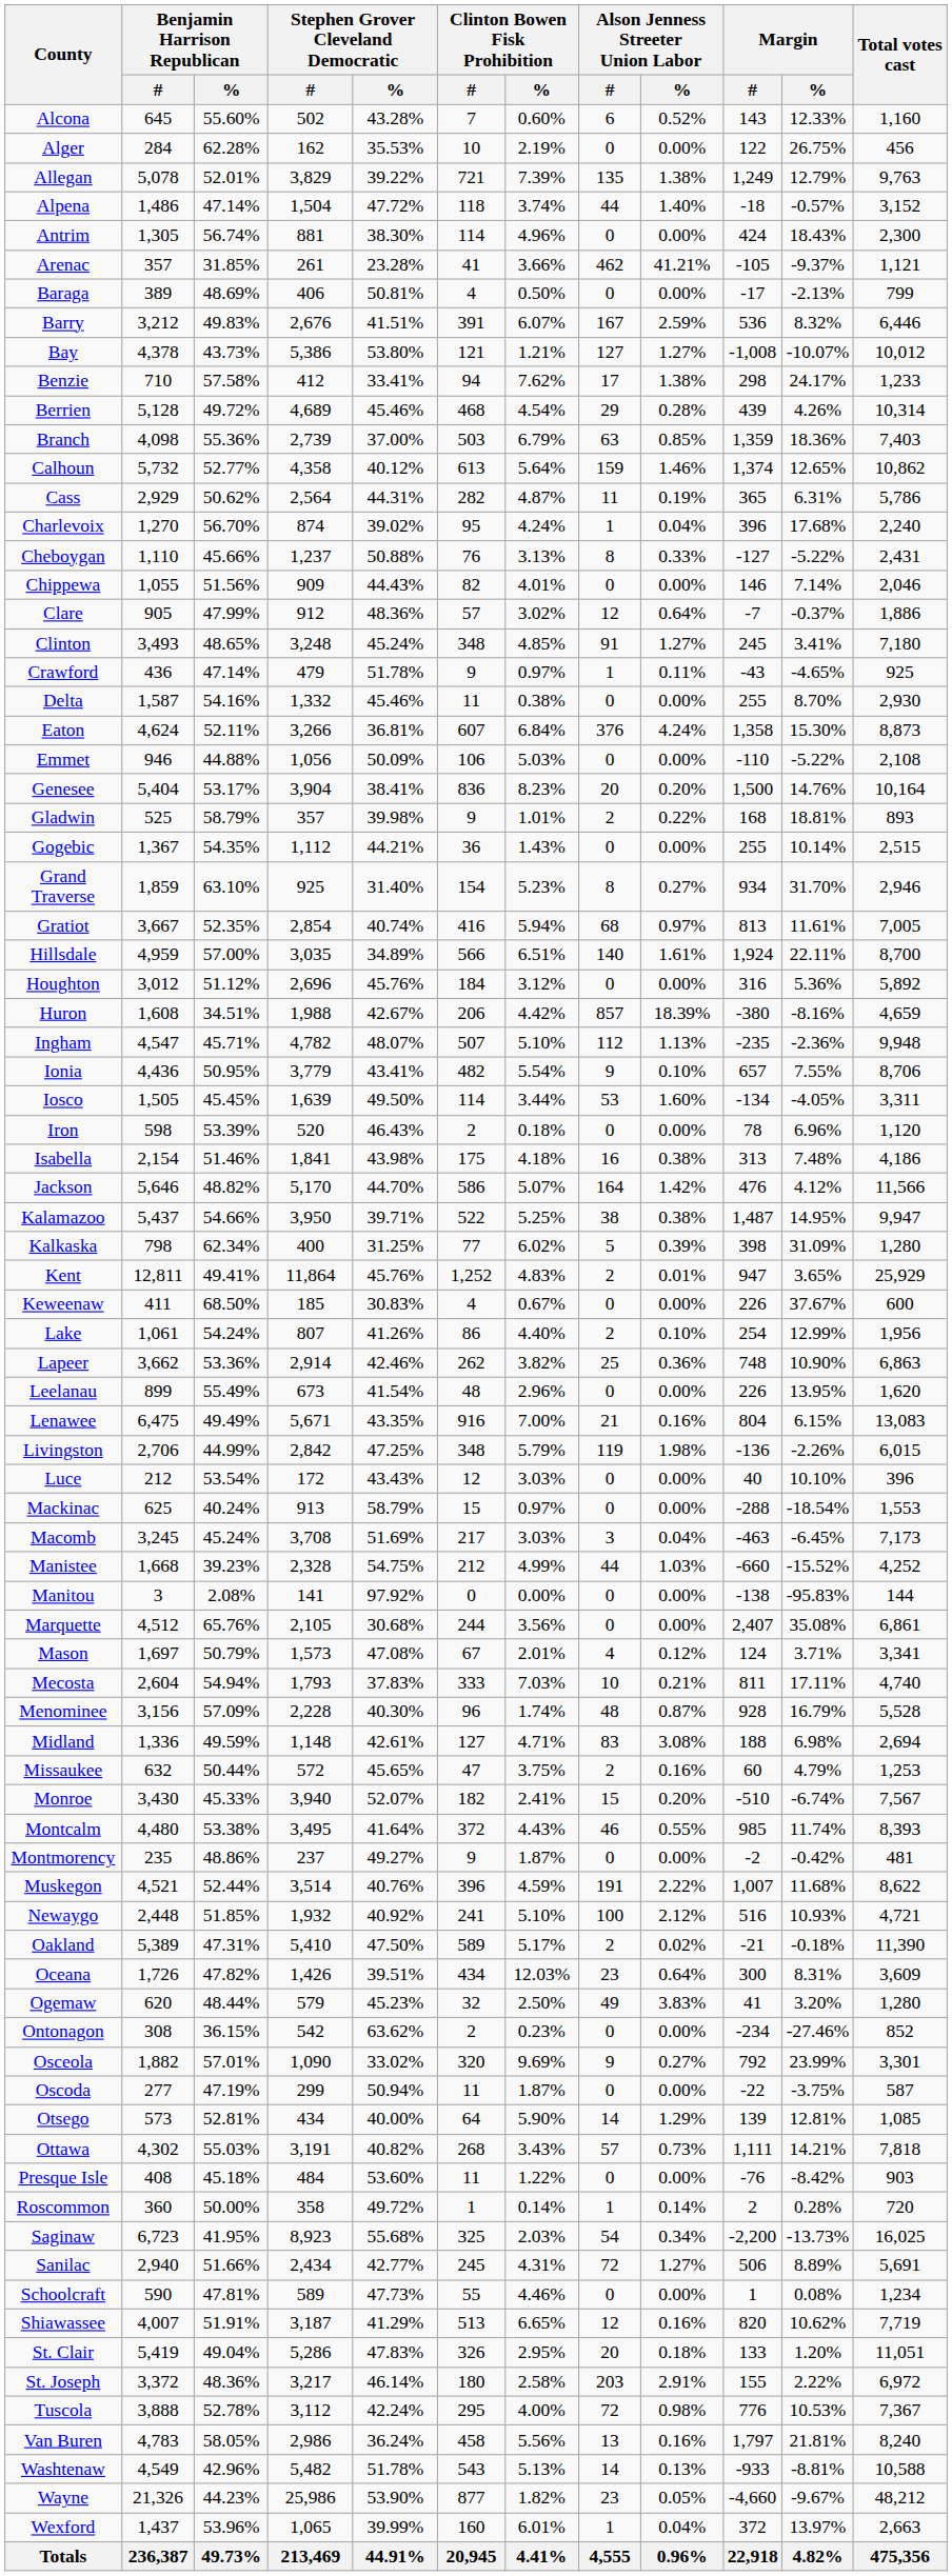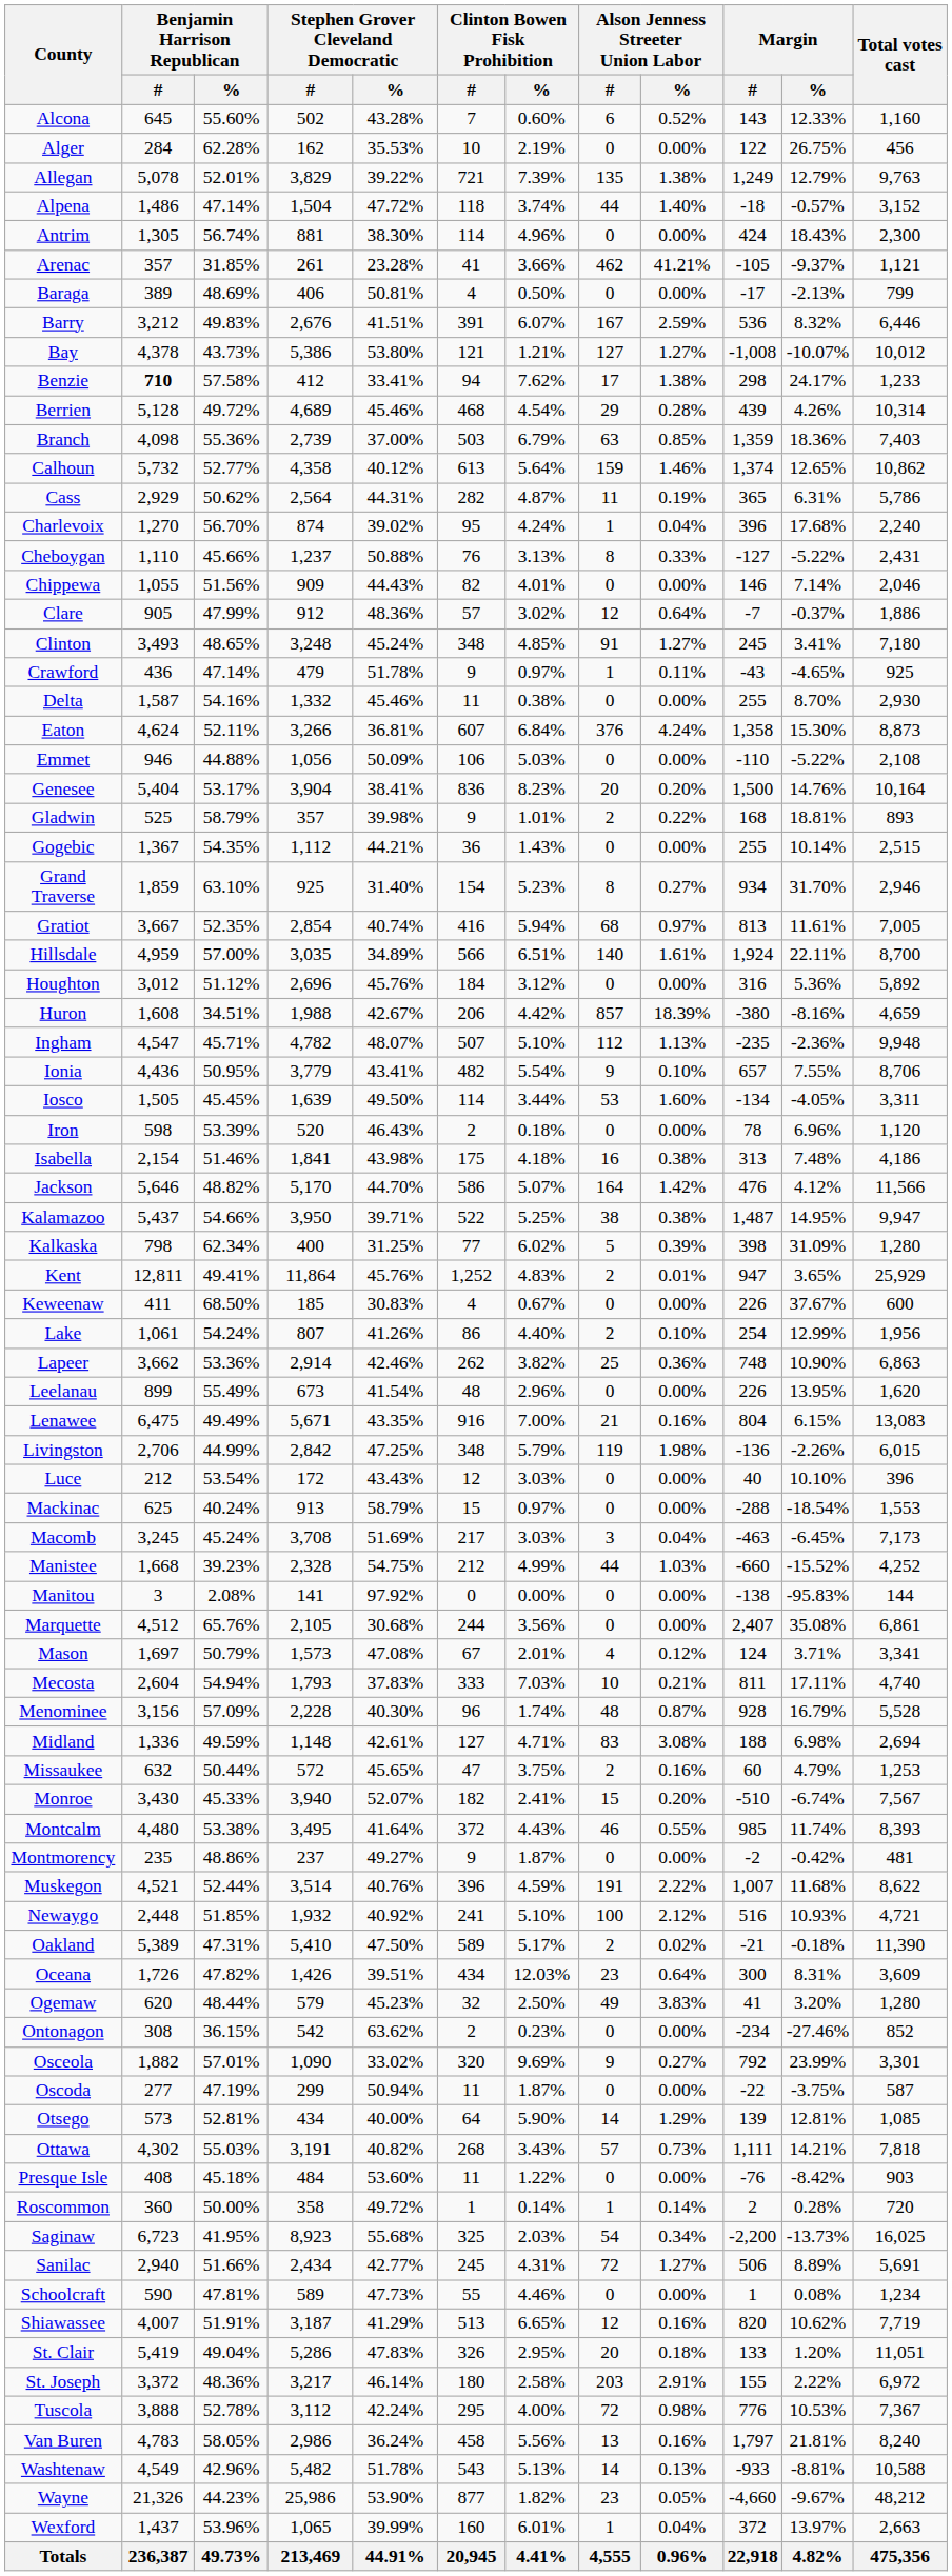Benzie | Benjamin Harrison Republican / #: normal -> bold
